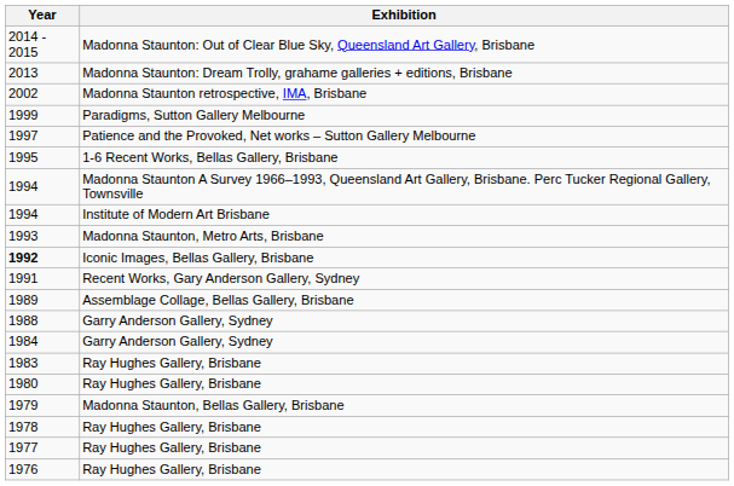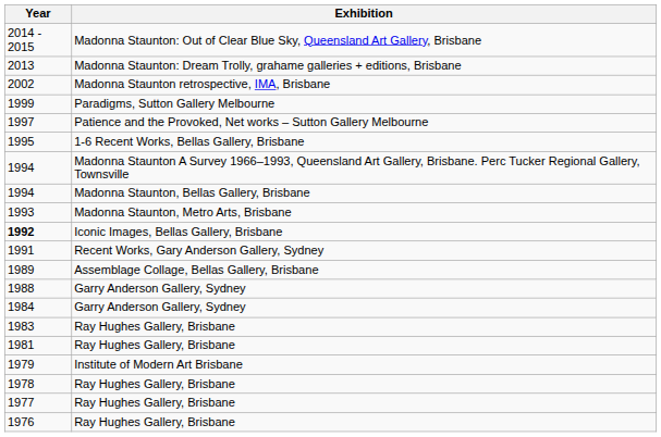row 9 | Exhibition: Institute of Modern Art Brisbane -> Madonna Staunton, Bellas Gallery, Brisbane
row 17 | Year: 1980 -> 1981
row 18 | Exhibition: Madonna Staunton, Bellas Gallery, Brisbane -> Institute of Modern Art Brisbane
